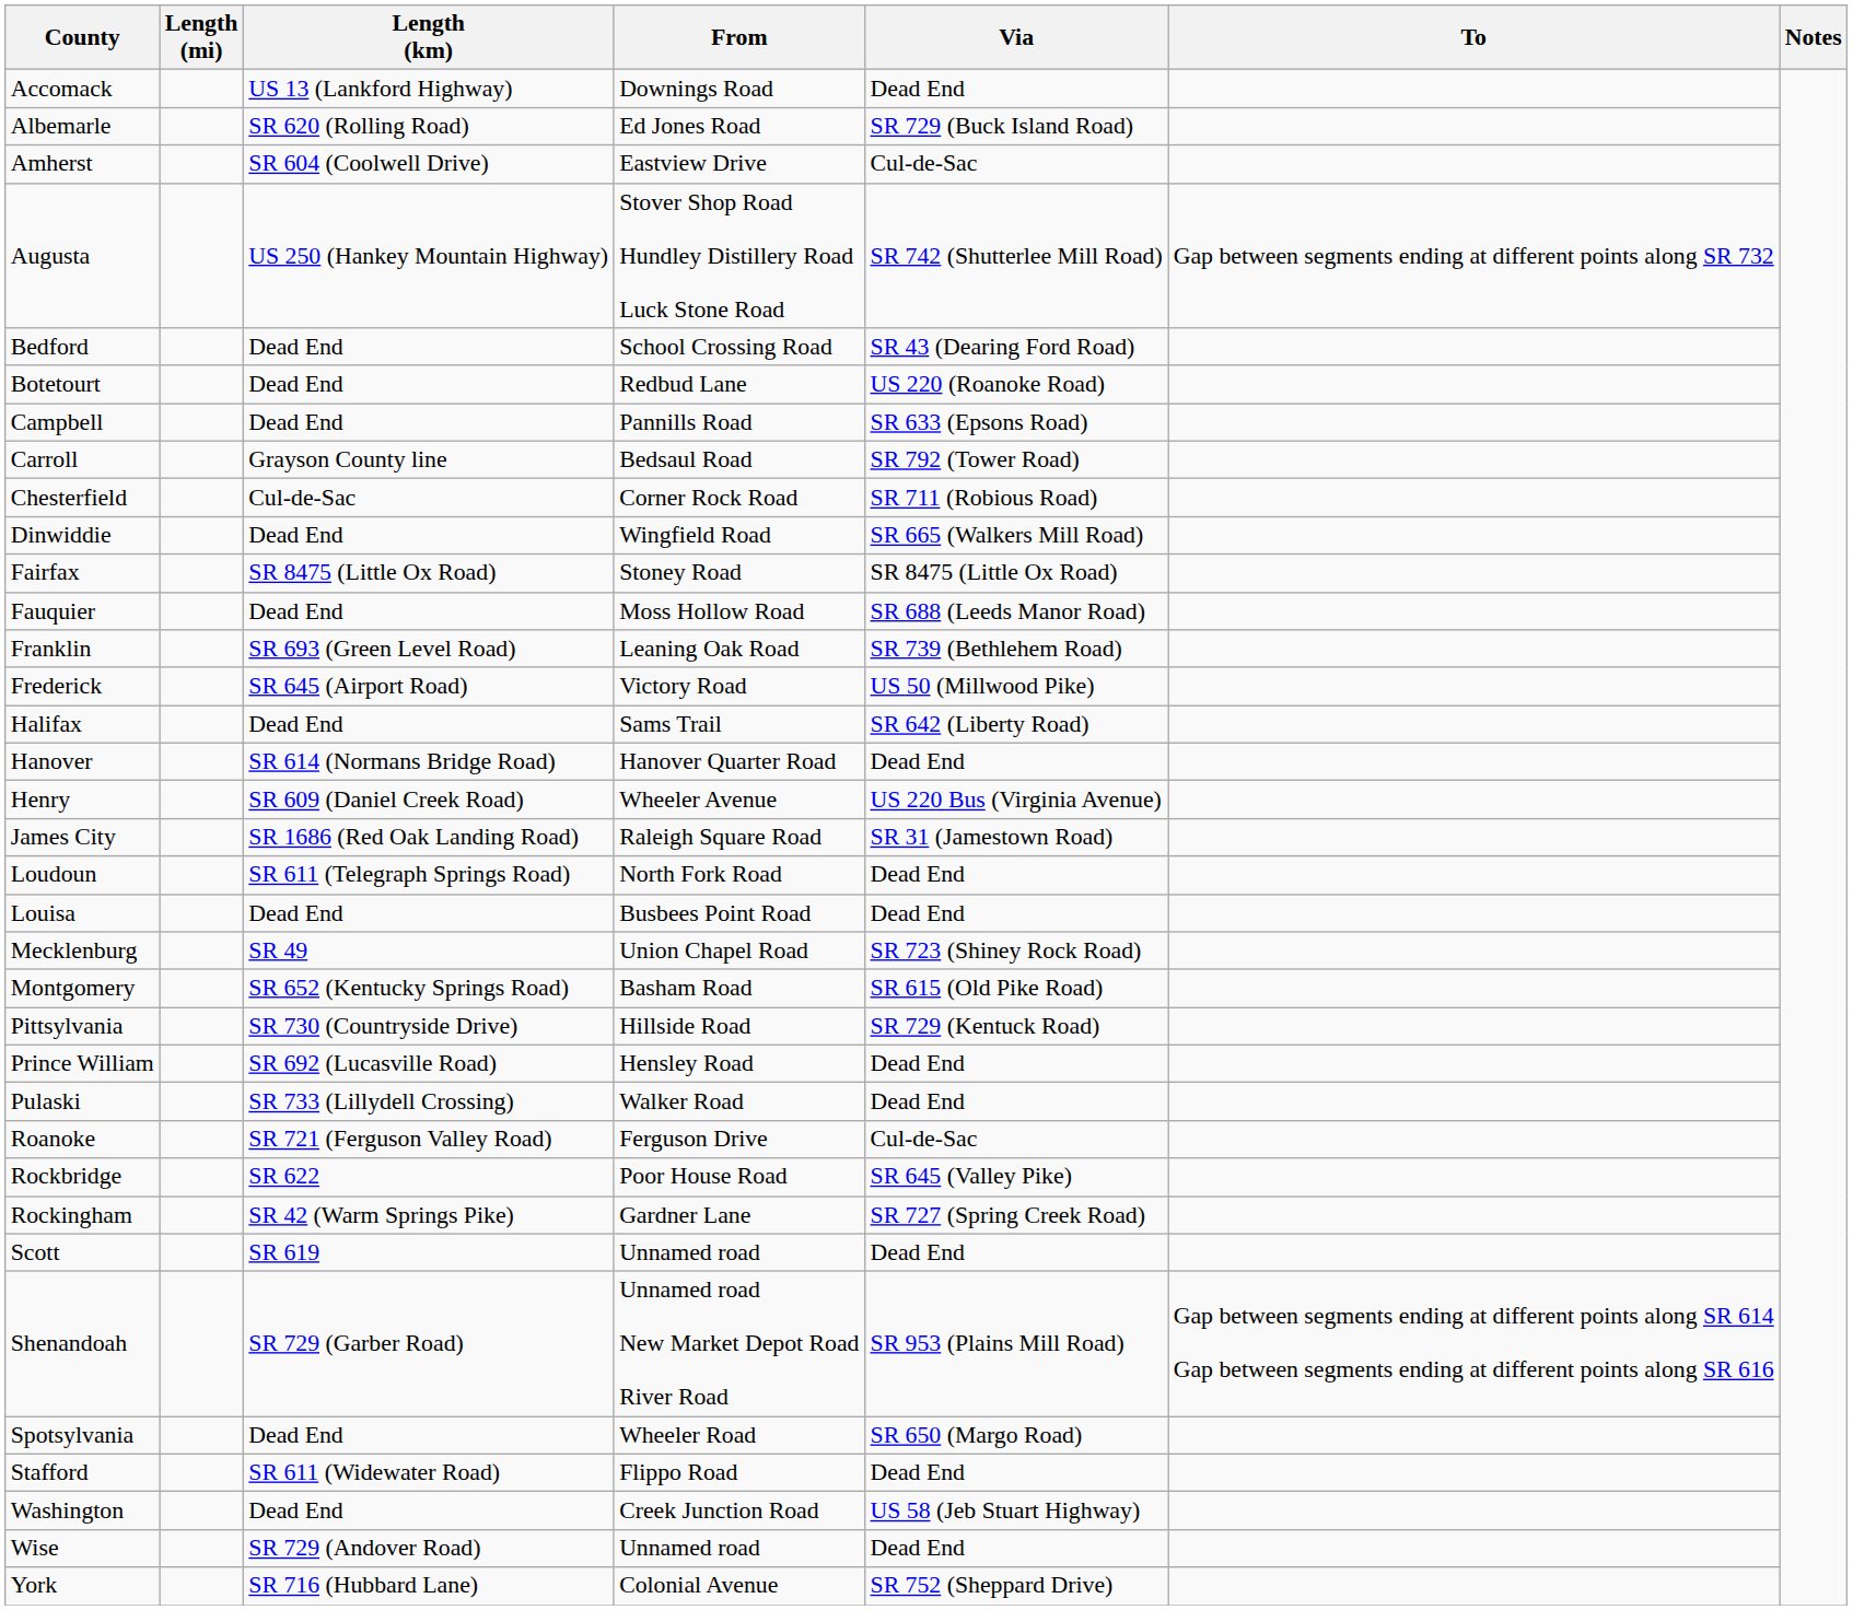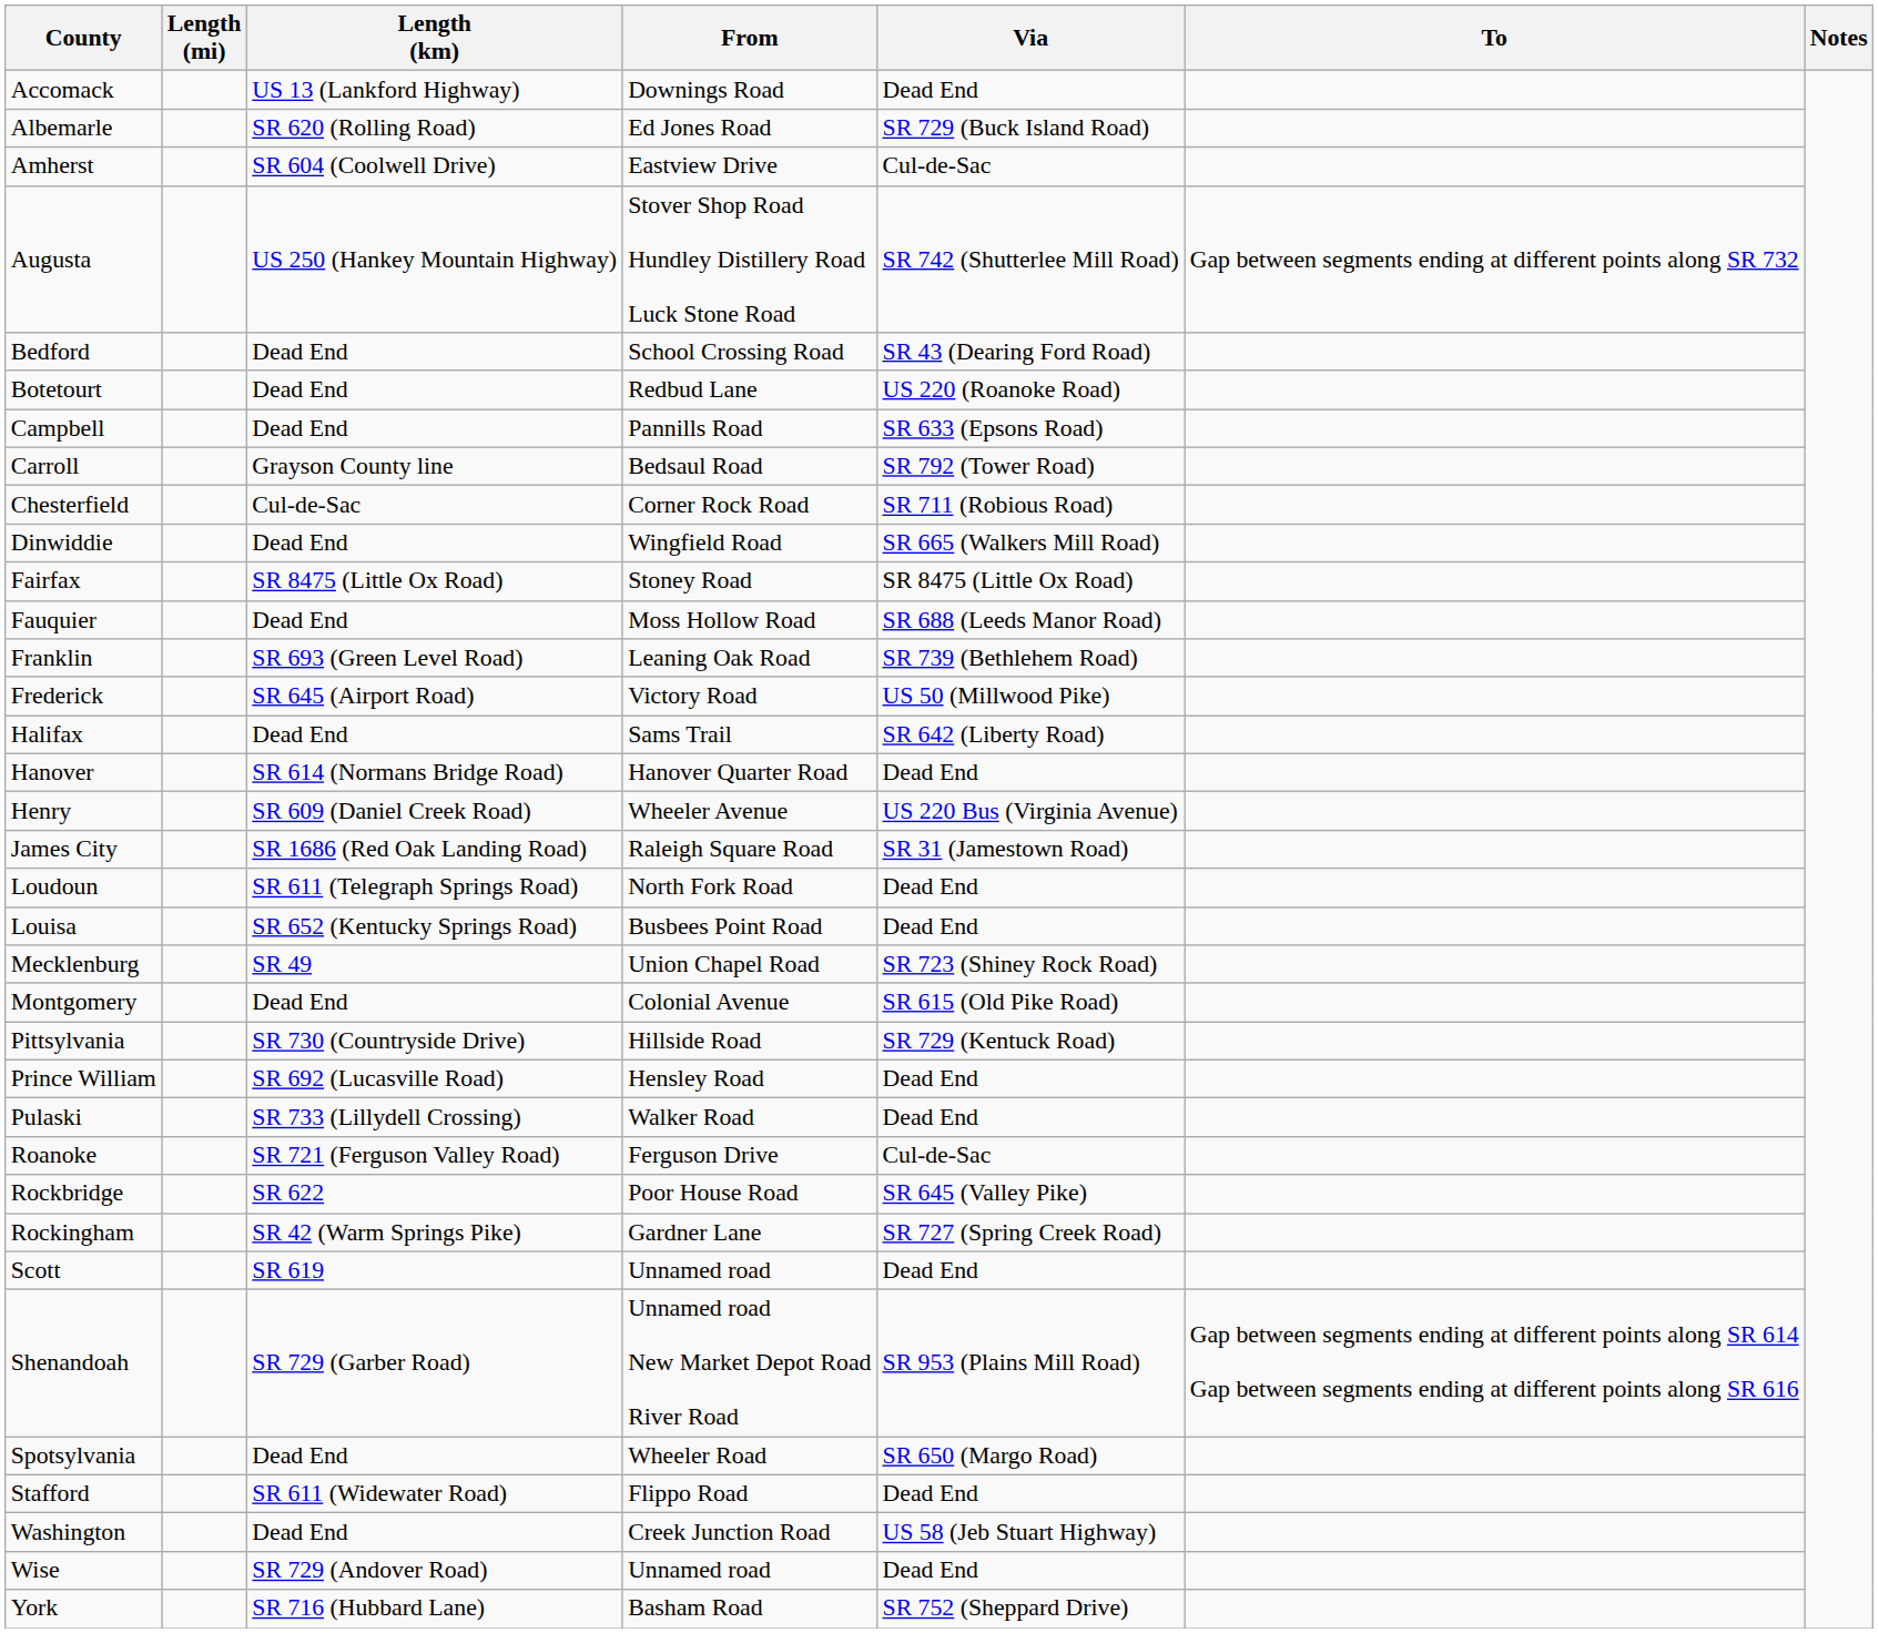Louisa | Length (km): Dead End -> SR 652 (Kentucky Springs Road)
Montgomery | Length (km): SR 652 (Kentucky Springs Road) -> Dead End
Montgomery | From: Basham Road -> Colonial Avenue
York | From: Colonial Avenue -> Basham Road
